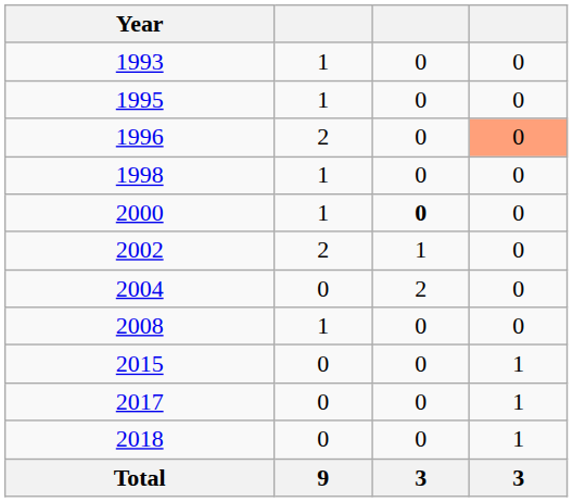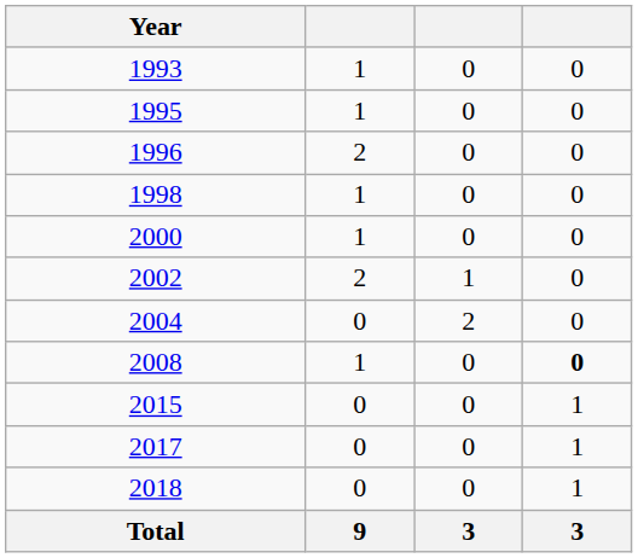1996 | column 4: lightsalmon background -> no background
2000 | column 3: bold -> normal
2008 | column 4: normal -> bold
